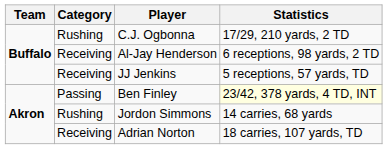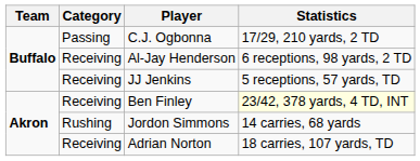C.J. Ogbonna | Category: Rushing -> Passing
Ben Finley | Category: Passing -> Receiving
